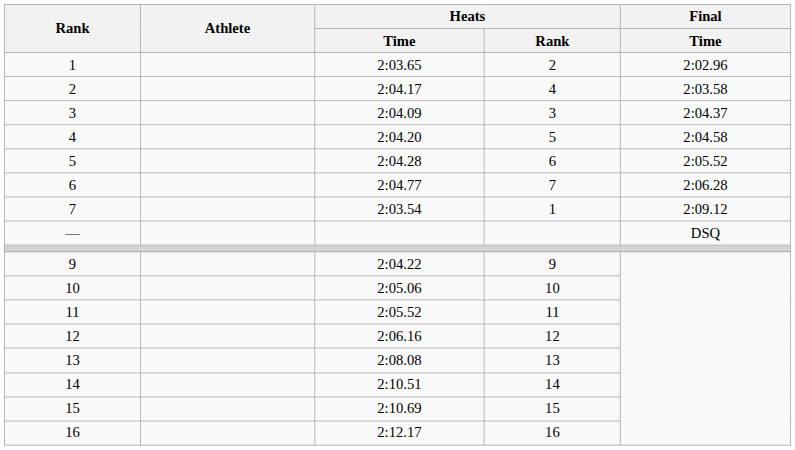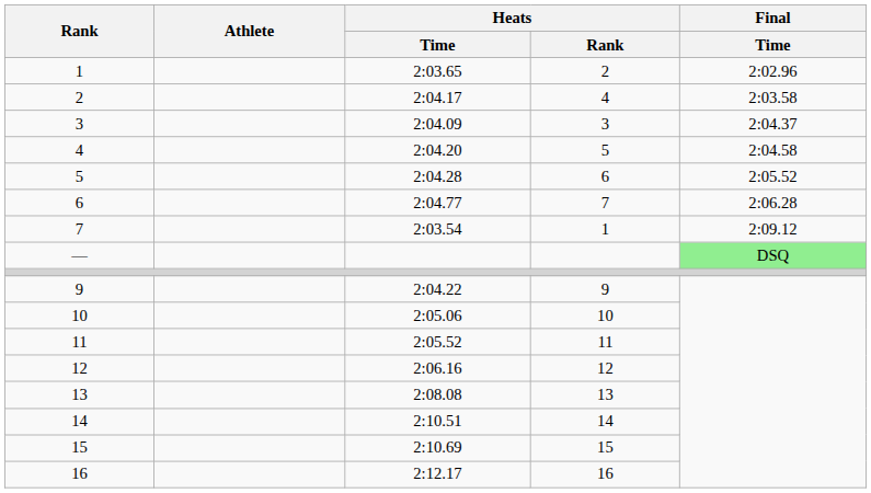— | Final / Time: no background -> lightgreen background
